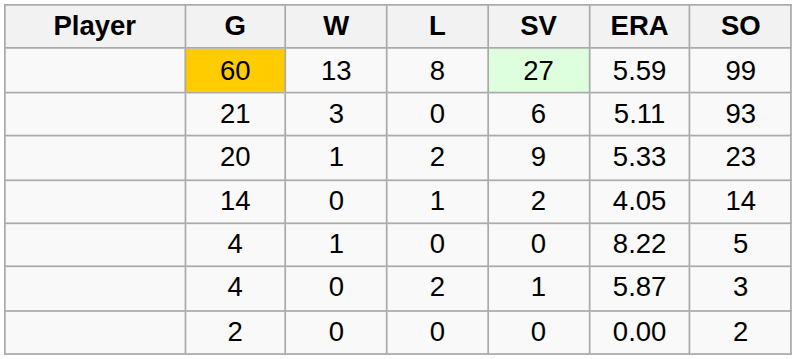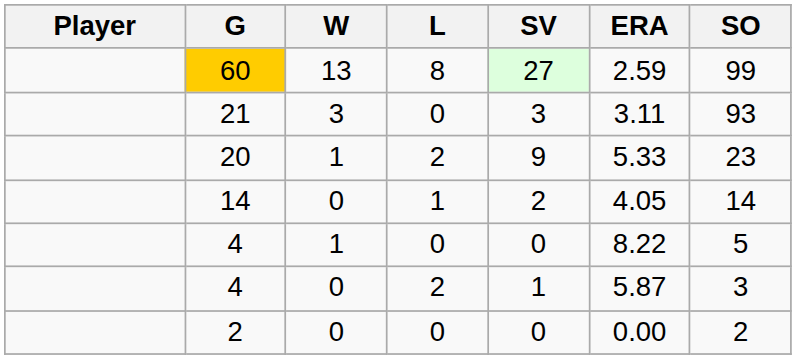60 | ERA: 5.59 -> 2.59
21 | SV: 6 -> 3
21 | ERA: 5.11 -> 3.11
